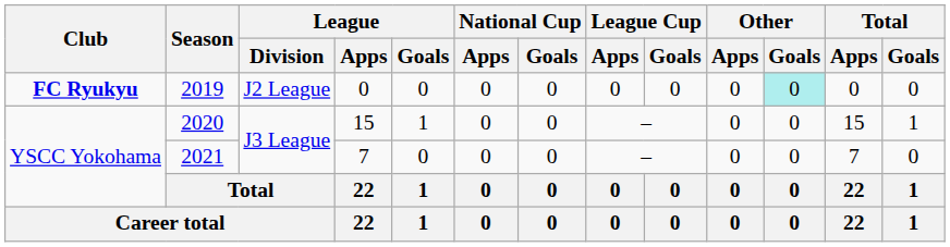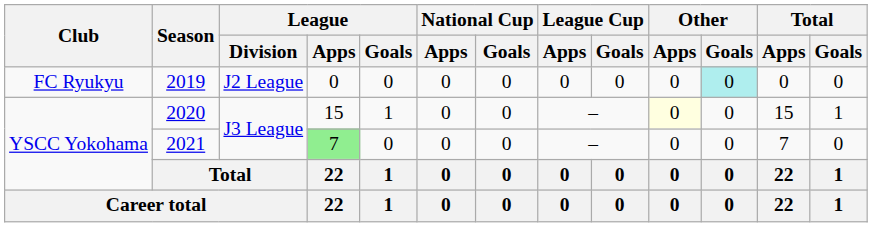2019 | Club: bold -> normal
2020 | Other / Apps: no background -> lightyellow background
2021 | League / Apps: no background -> lightgreen background
